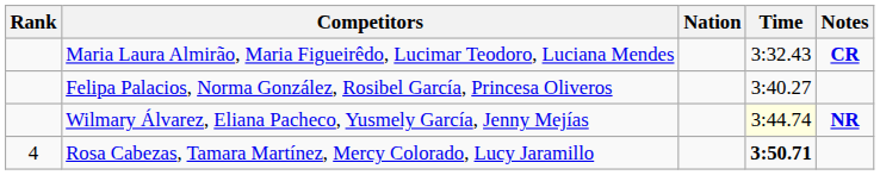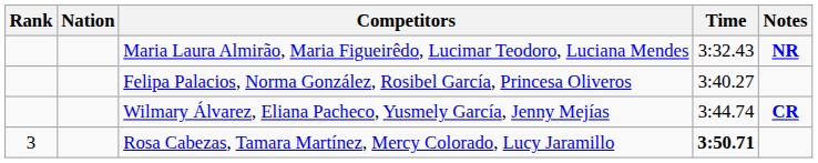columns swapped: Nation <-> Competitors
row 2 | Notes: CR -> NR
row 4 | Time: lightyellow background -> no background
row 4 | Notes: NR -> CR
row 5 | Rank: 4 -> 3
